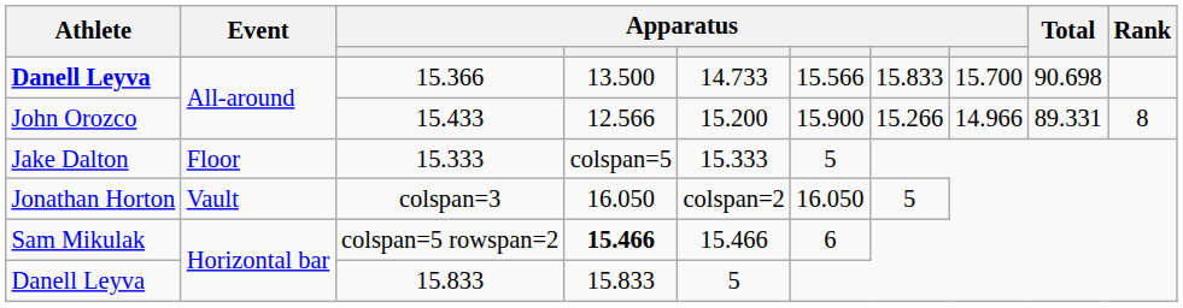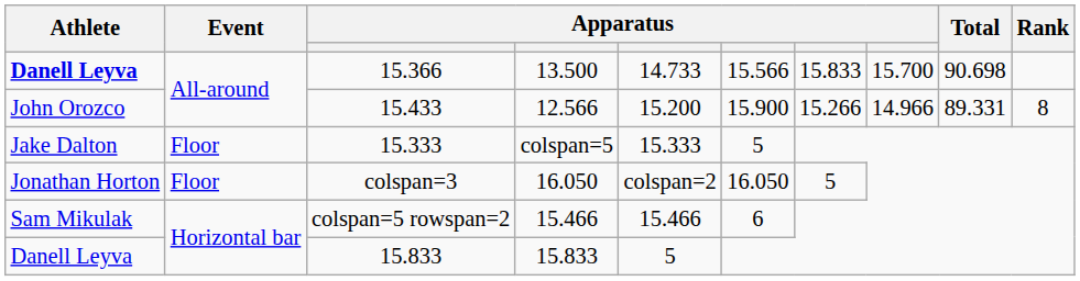colspan=3 | Event: Vault -> Floor
colspan=5 rowspan=2 | column 4: bold -> normal
